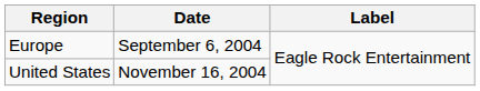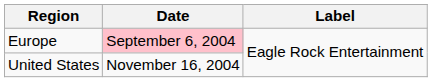Europe | Date: no background -> pink background
